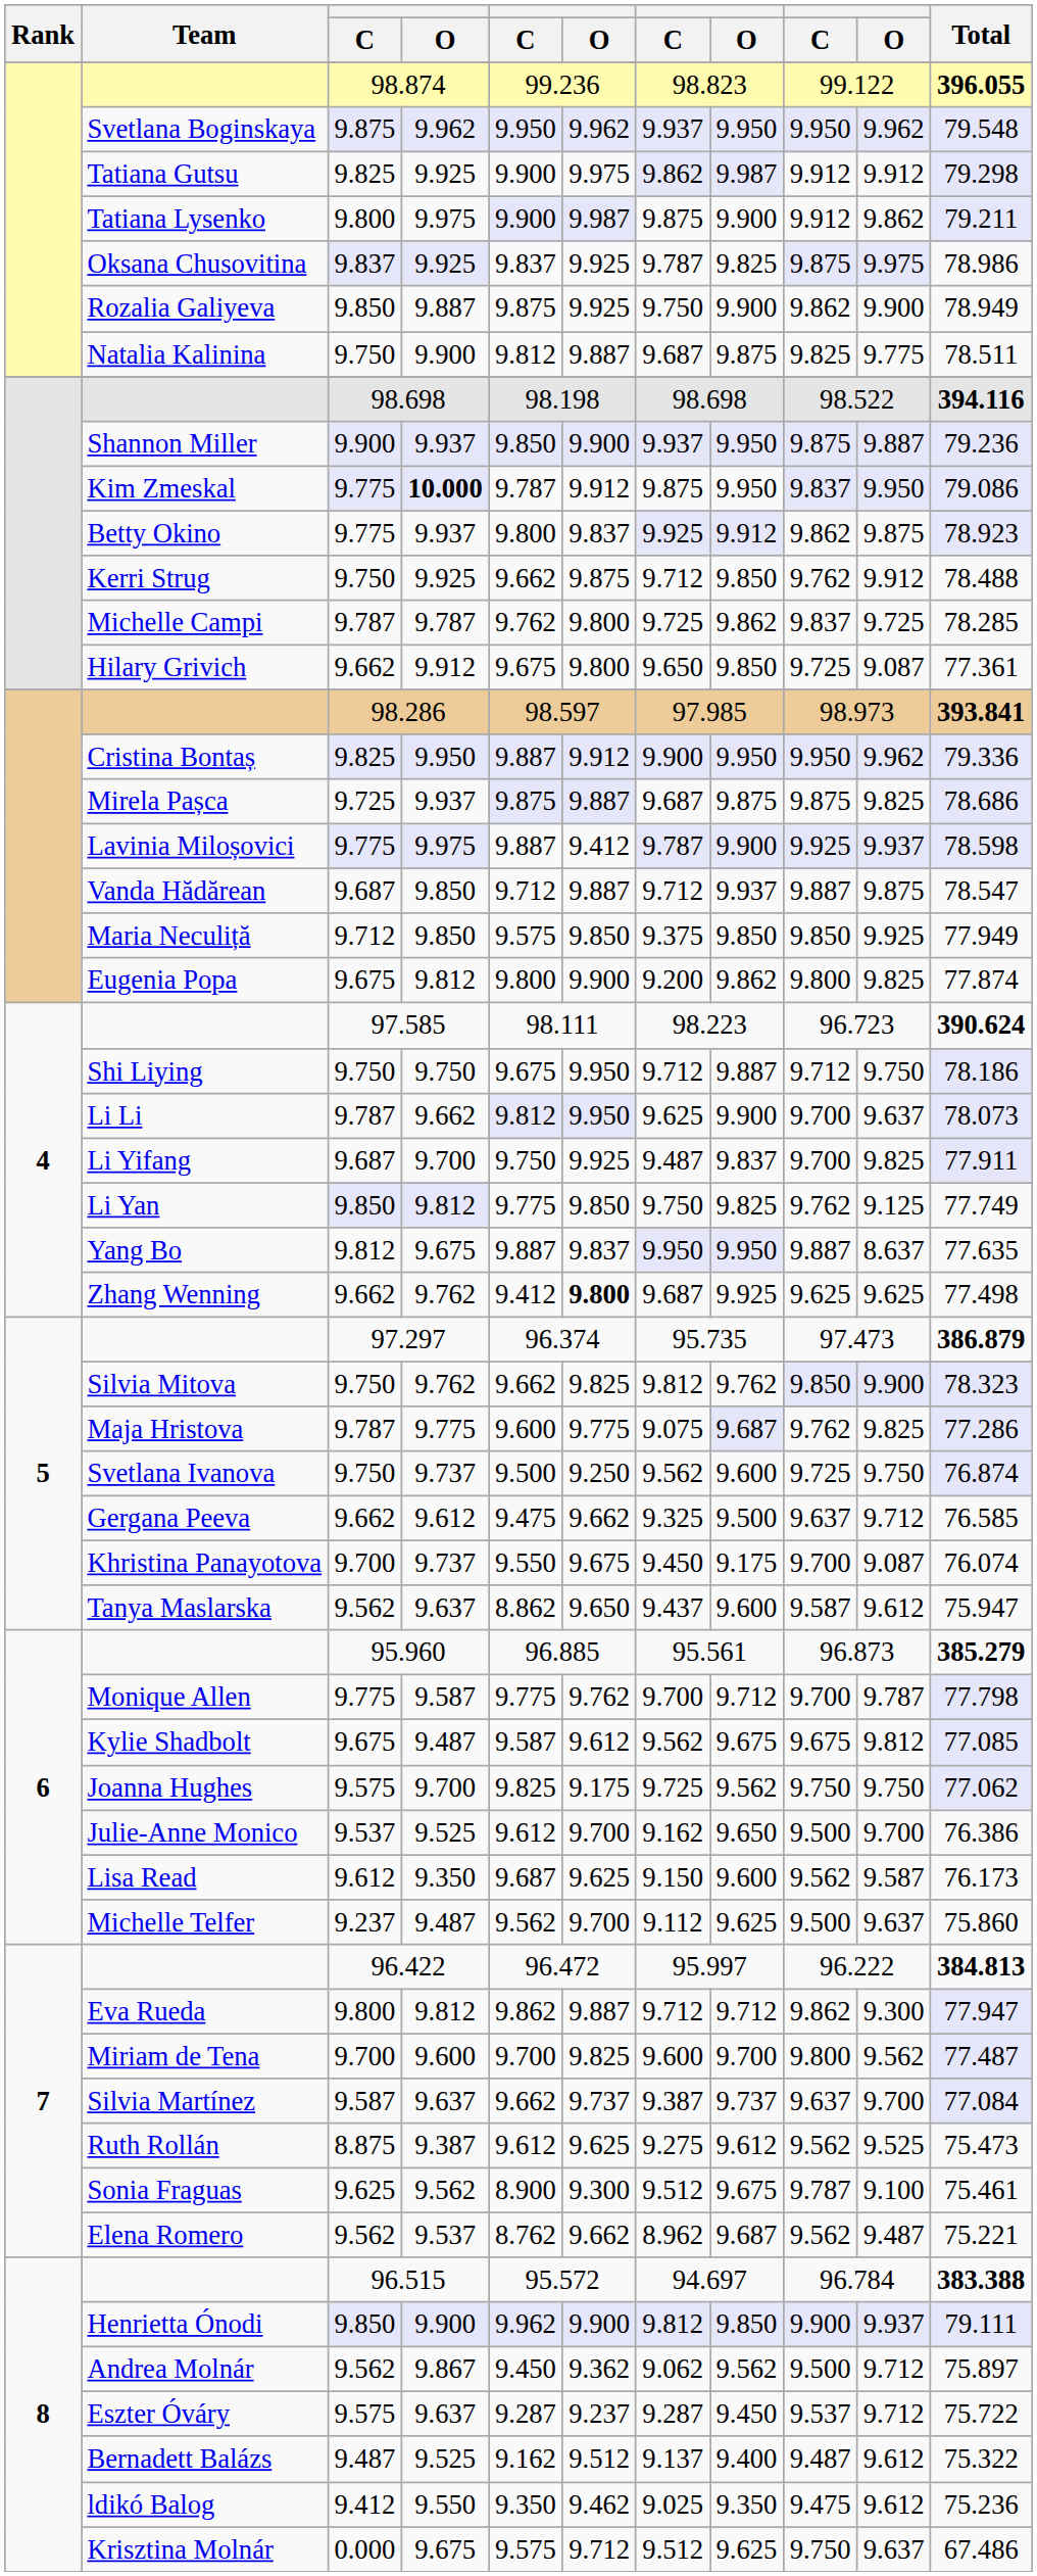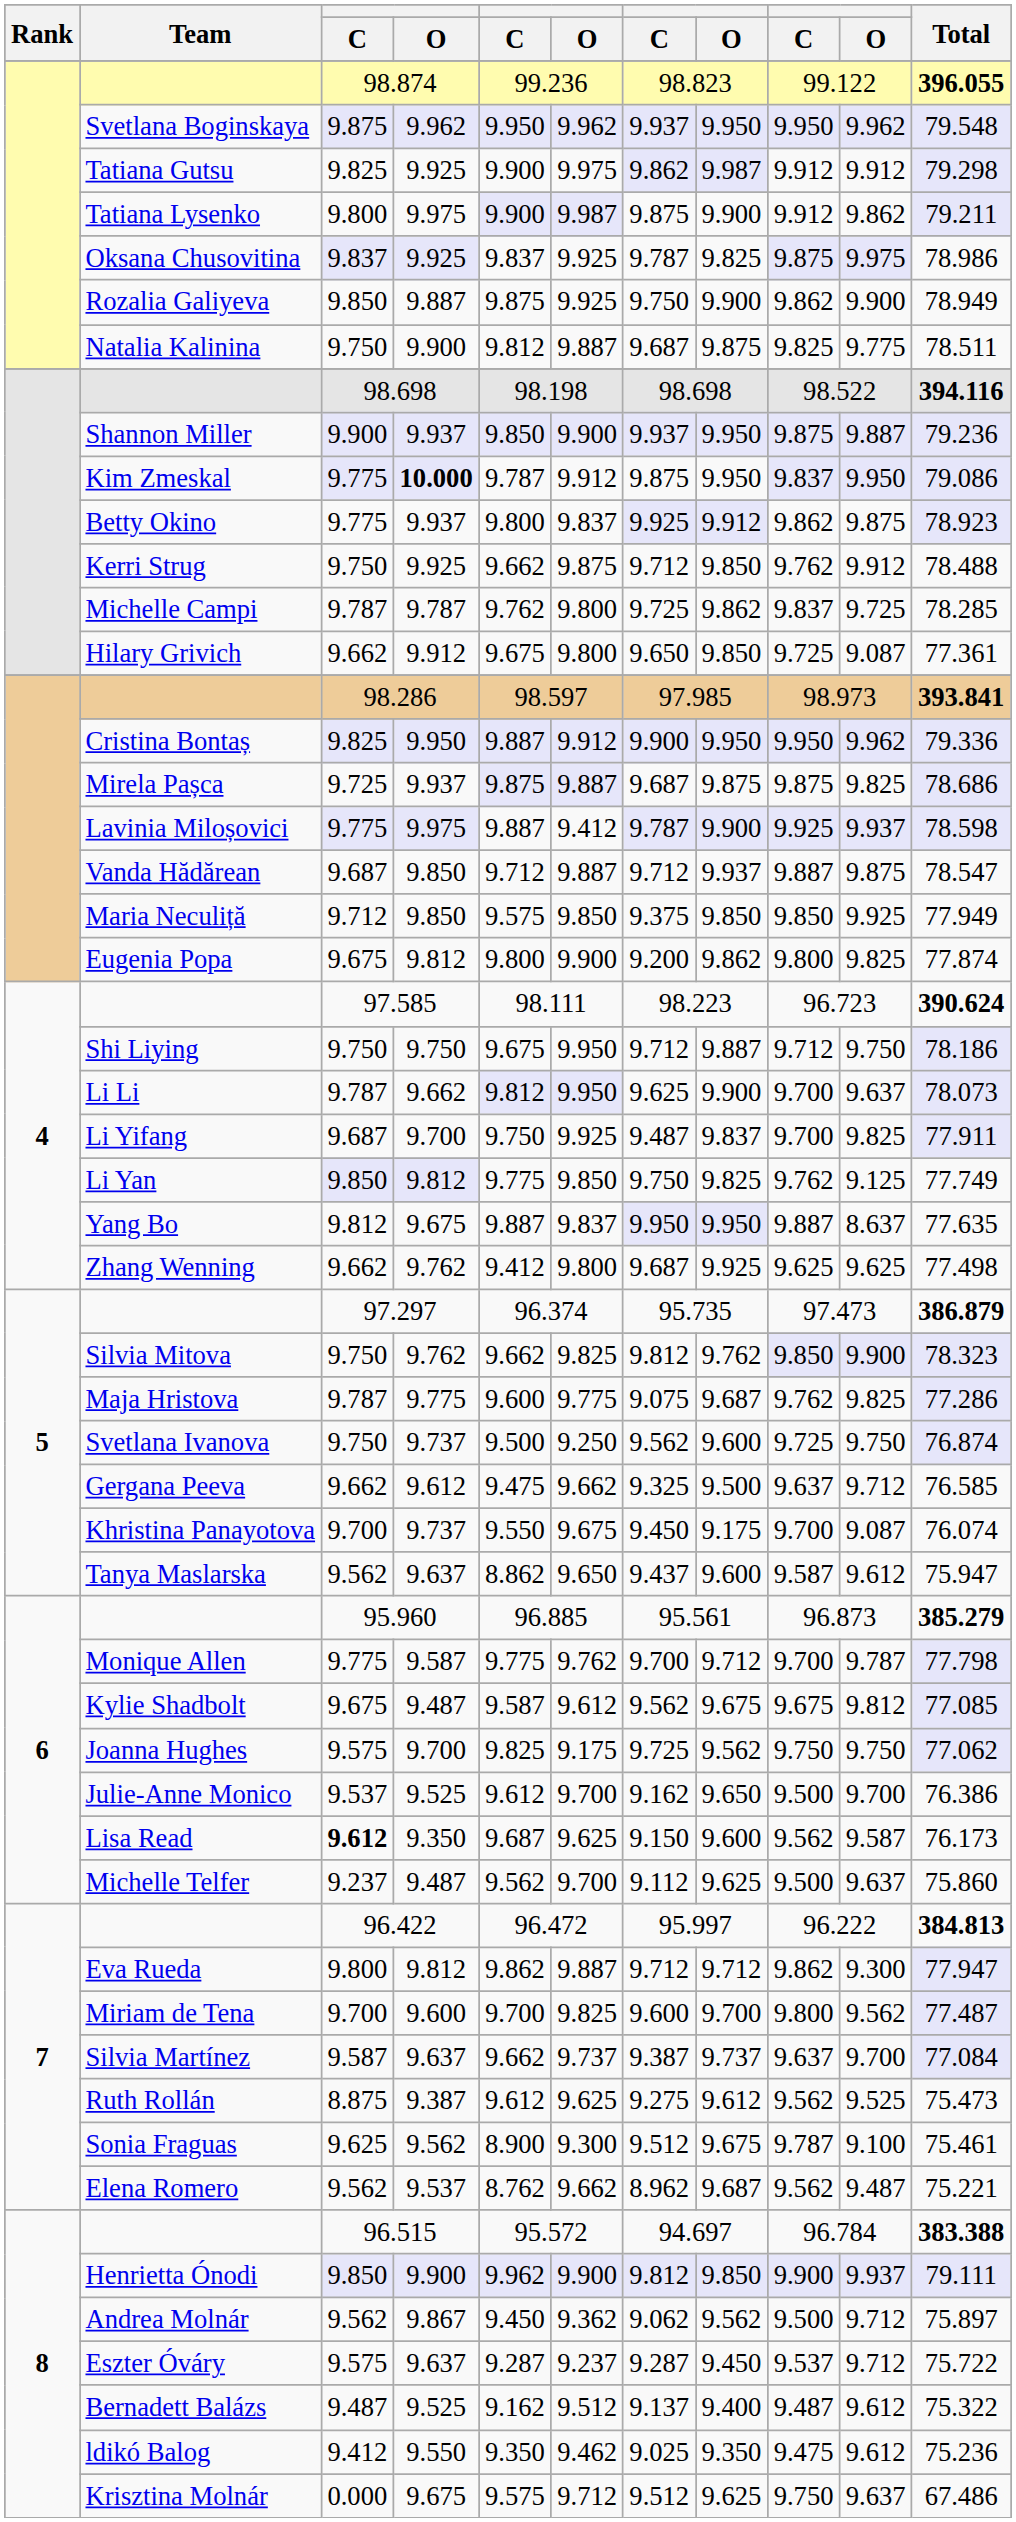Zhang Wenning | column 6: bold -> normal
Maja Hristova | column 8: lavender background -> no background
Lisa Read | column 3: normal -> bold
